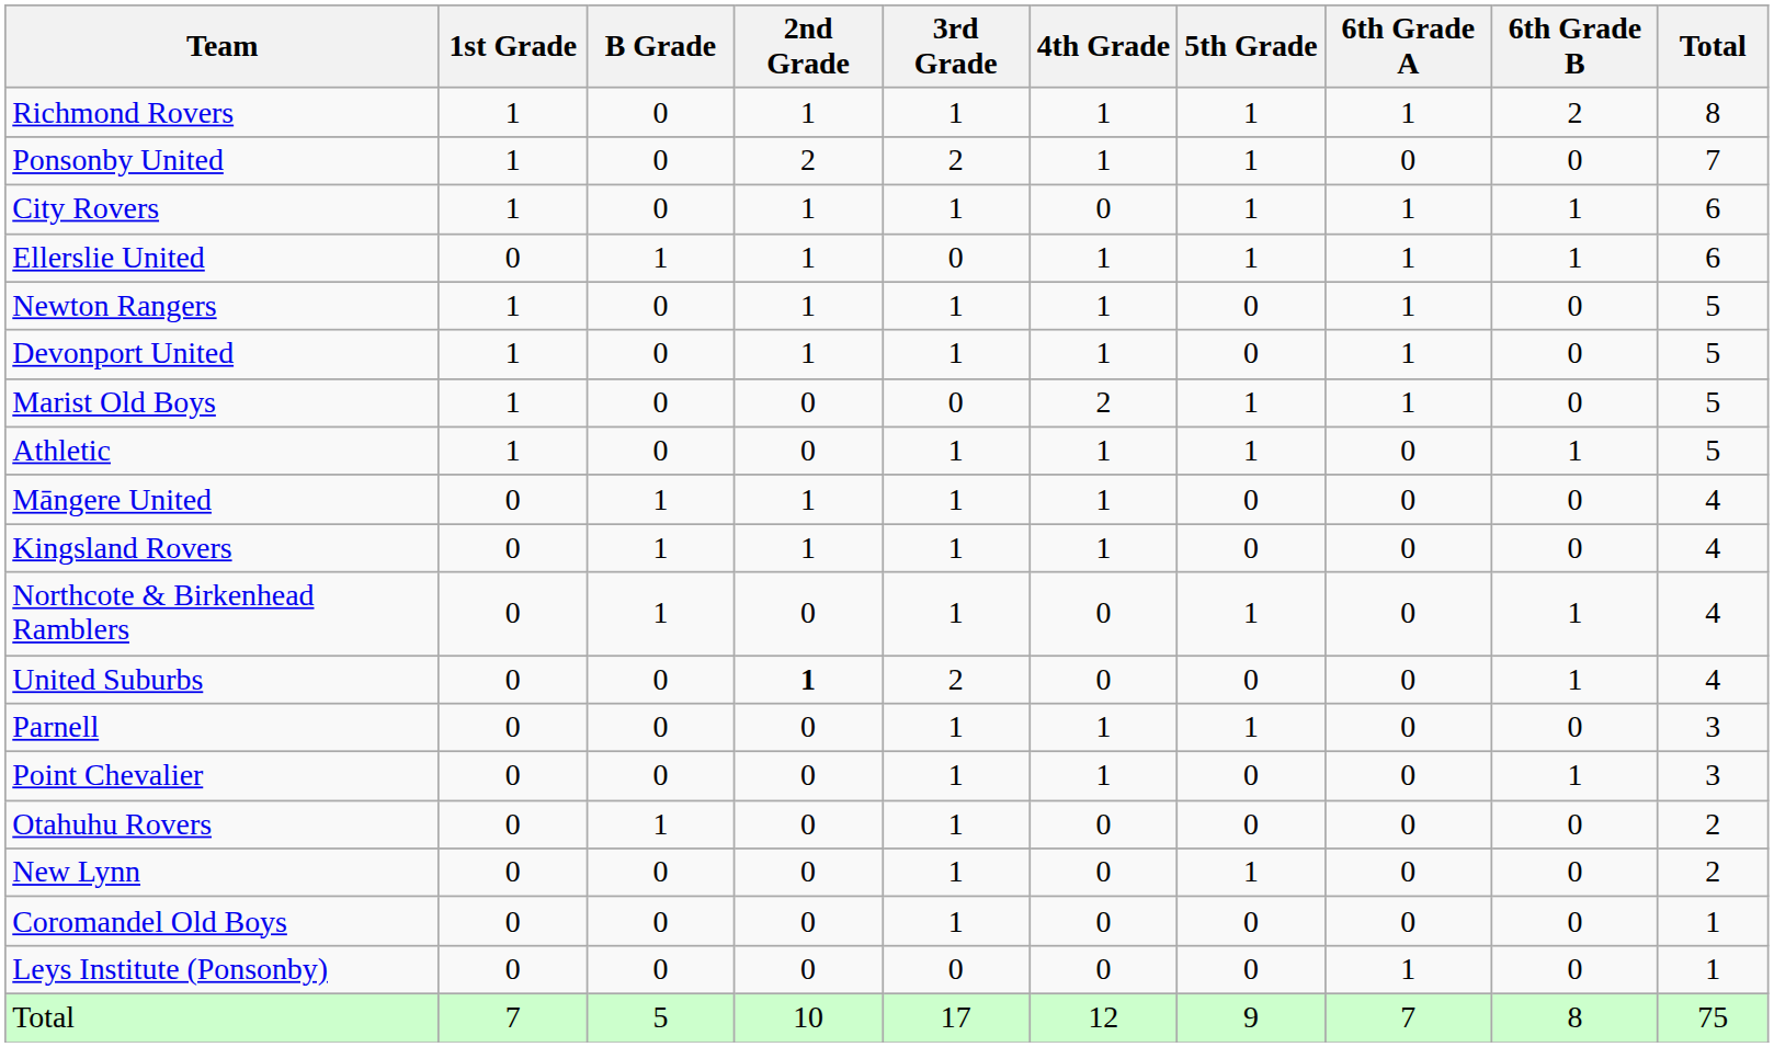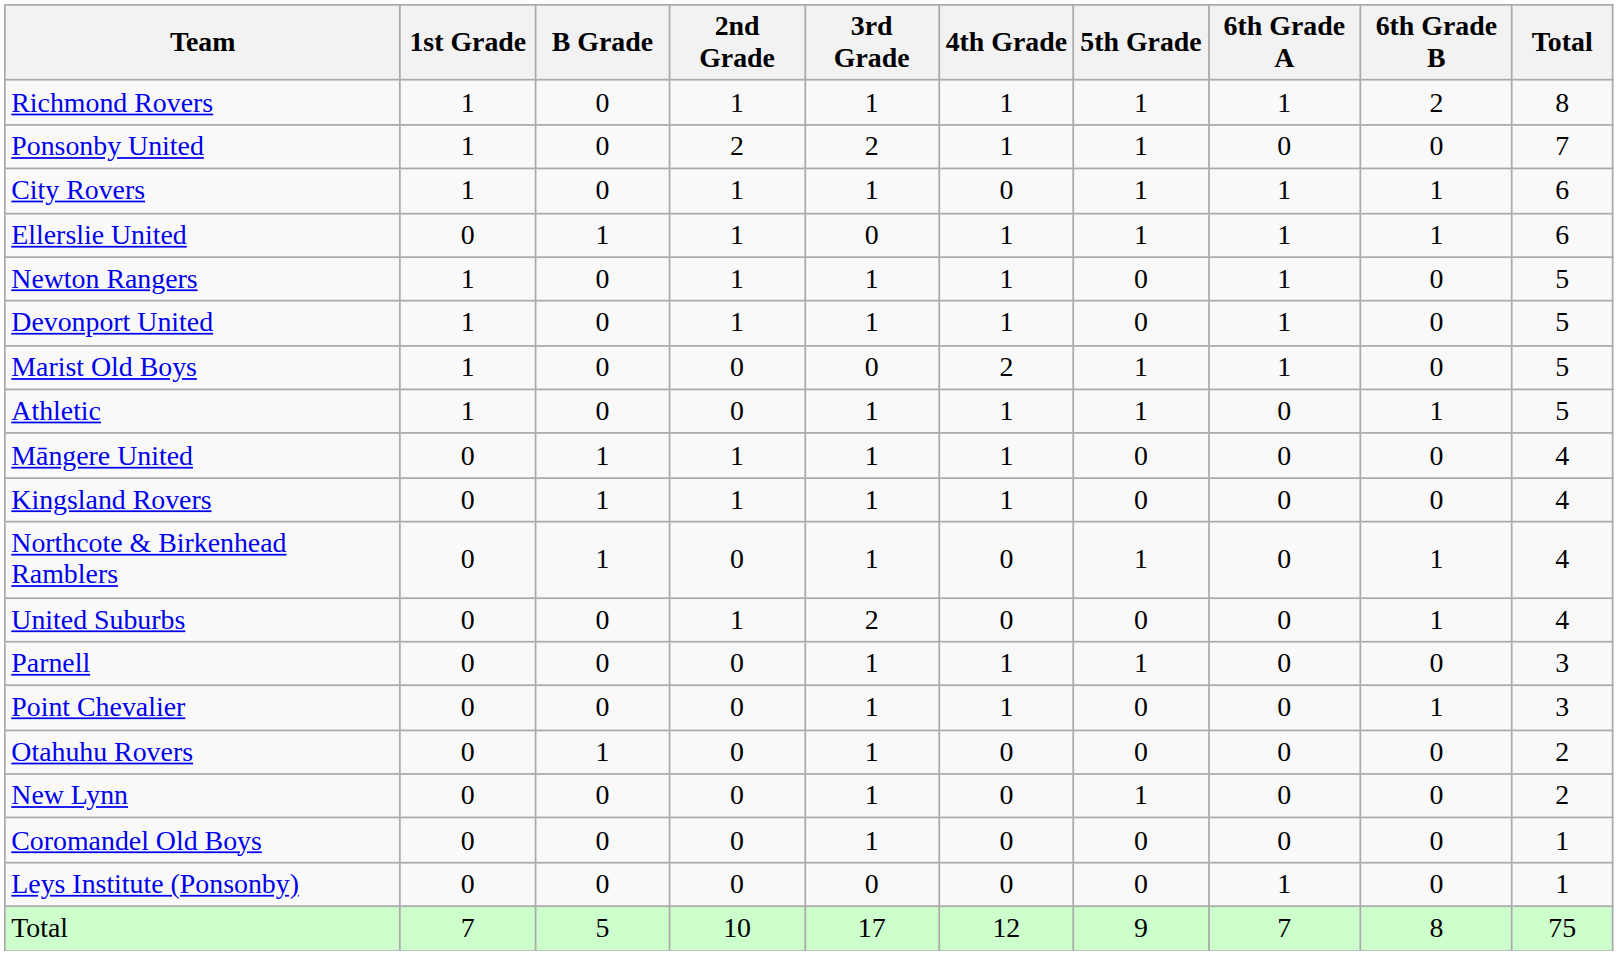United Suburbs | 2nd Grade: bold -> normal
